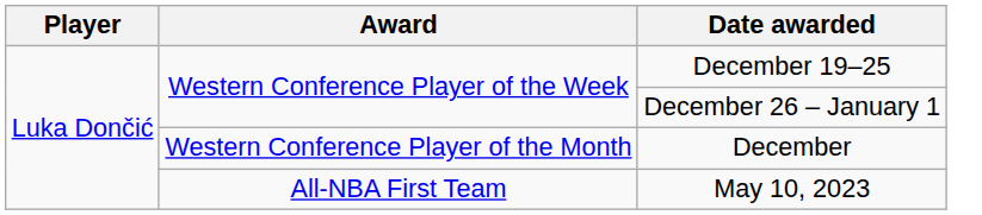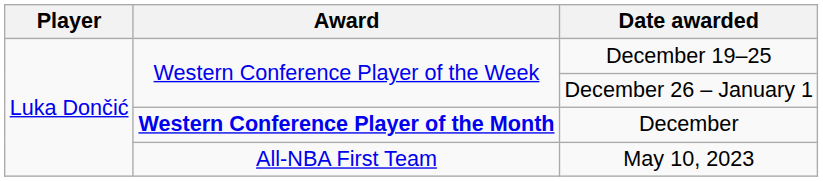December | Award: normal -> bold
